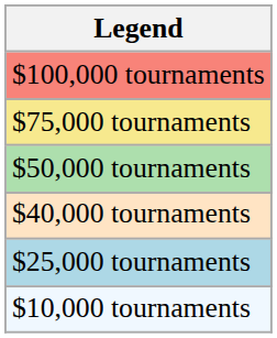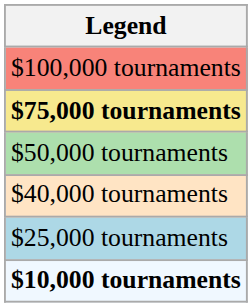row 3 | column 1: normal -> bold
row 7 | column 1: normal -> bold
